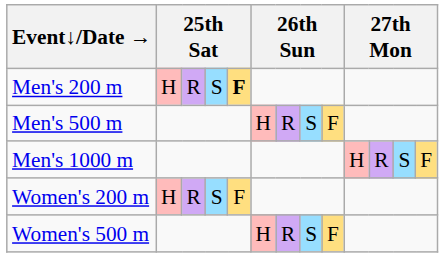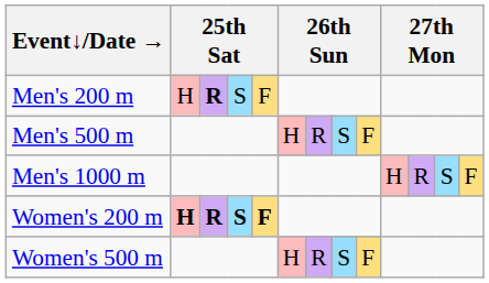Men's 200 m | column 3: normal -> bold
Men's 200 m | column 5: bold -> normal
Women's 200 m | column 2: normal -> bold
Women's 200 m | column 3: normal -> bold
Women's 200 m | column 4: normal -> bold
Women's 200 m | column 5: normal -> bold
